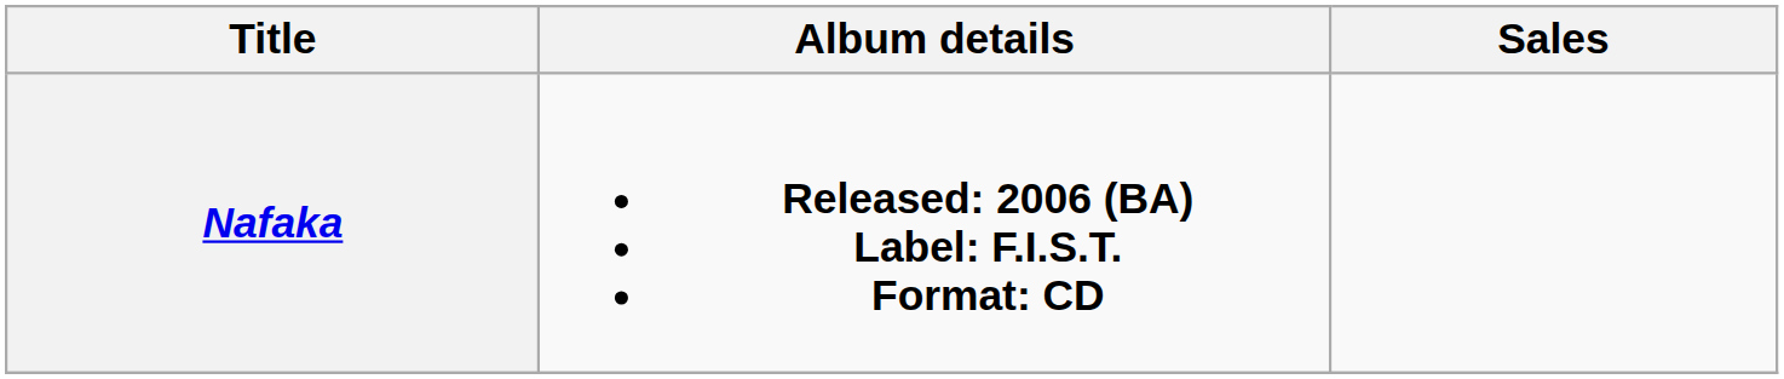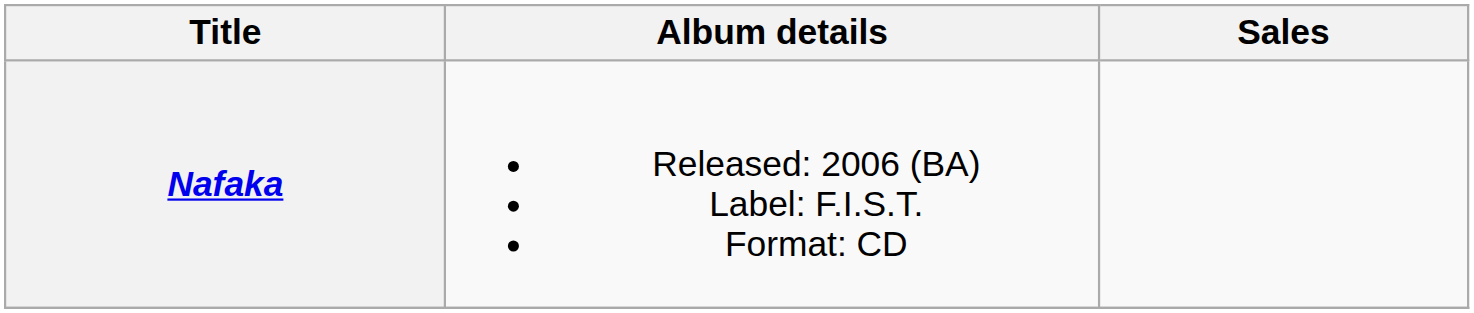Nafaka | Album details: bold -> normal
